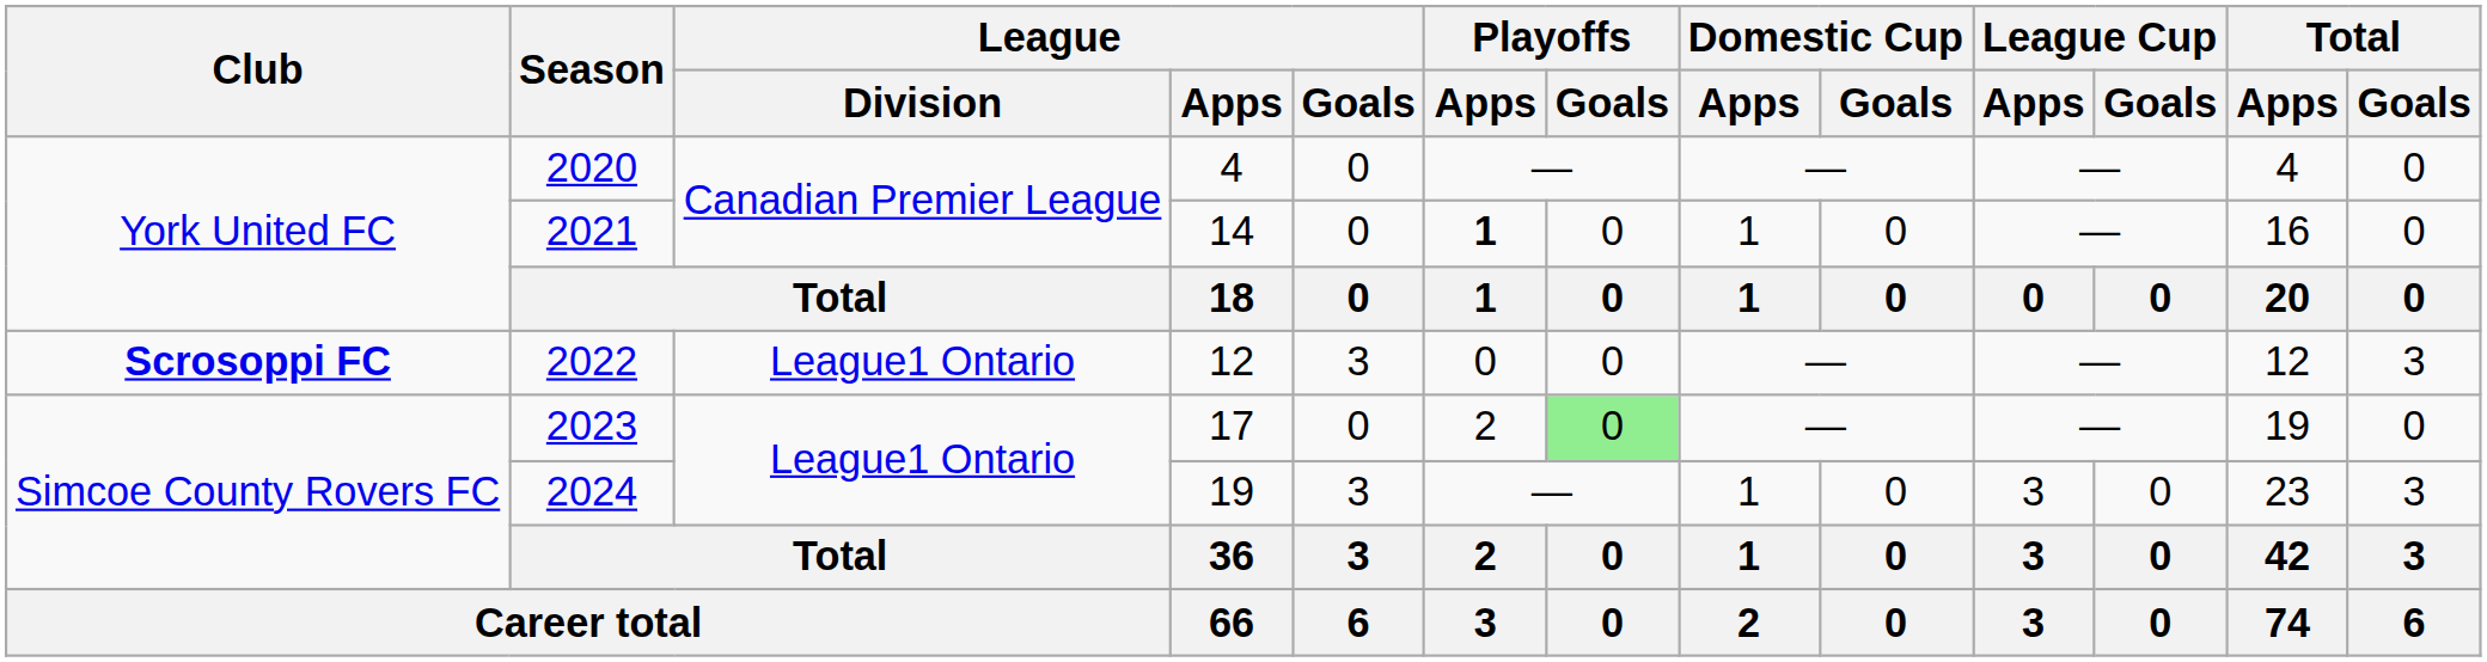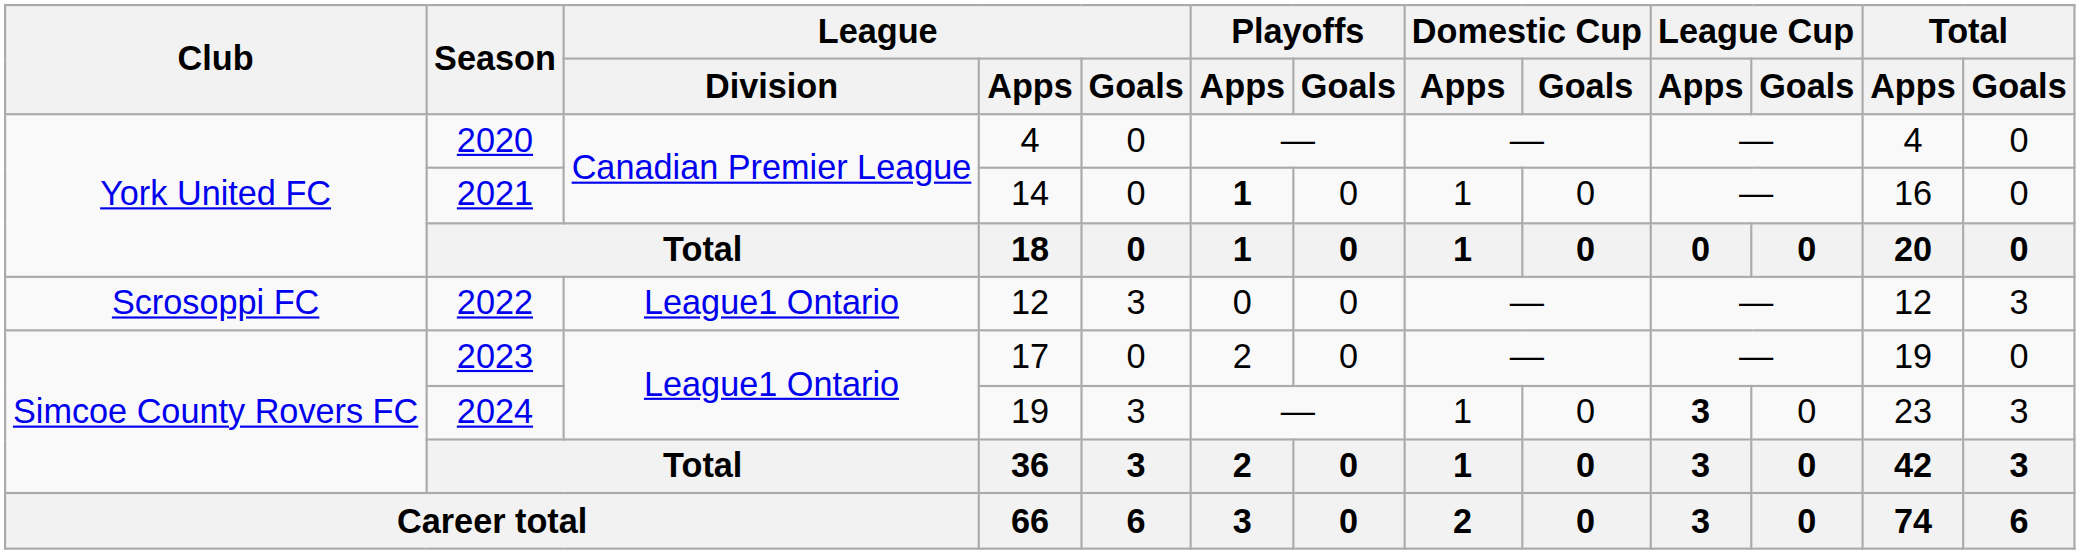2022 | Club: bold -> normal
2023 | Playoffs / Goals: lightgreen background -> no background
2024 | League Cup / Apps: normal -> bold
